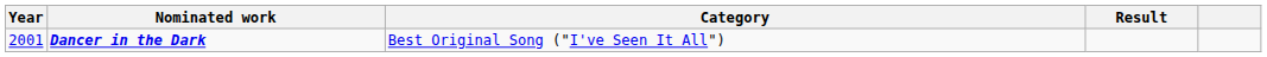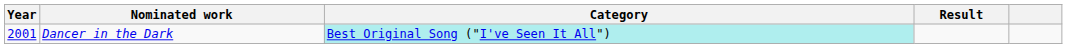row 2 | Nominated work: bold -> normal
row 2 | Category: no background -> paleturquoise background
